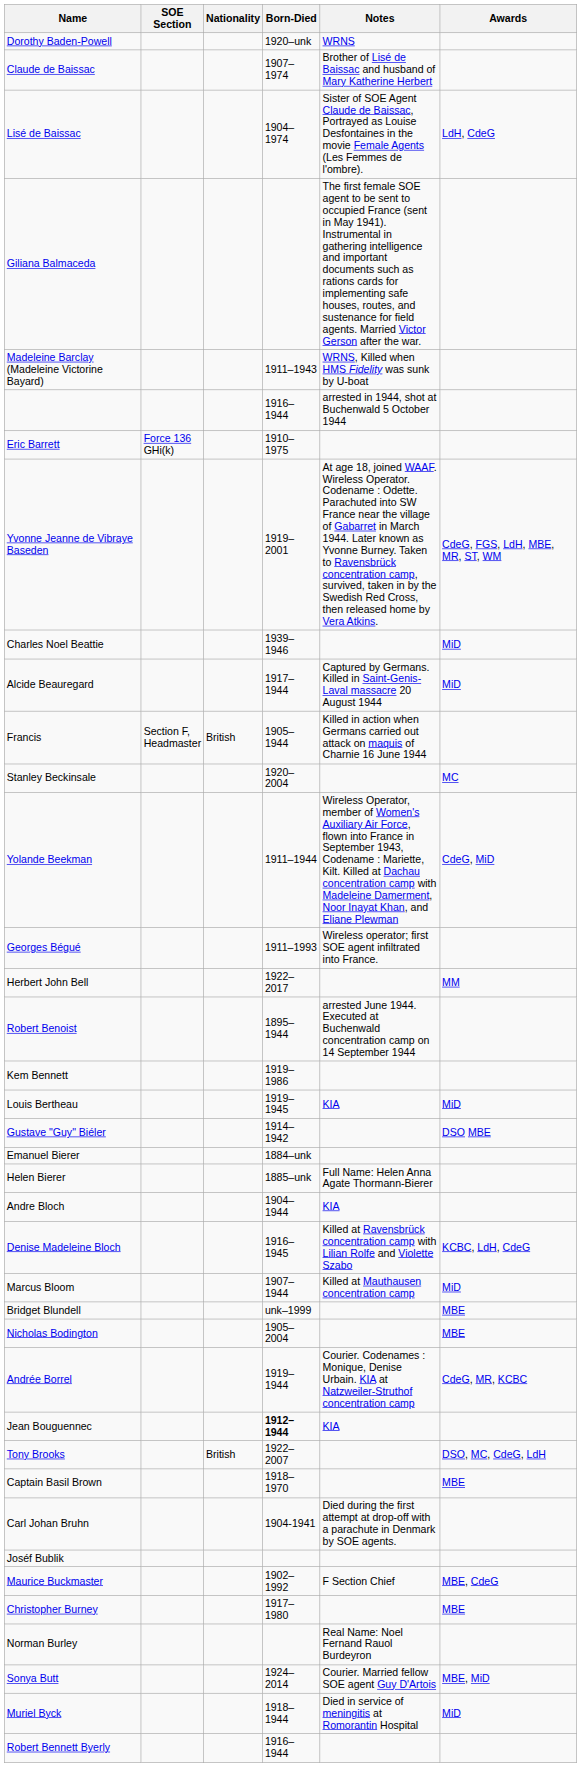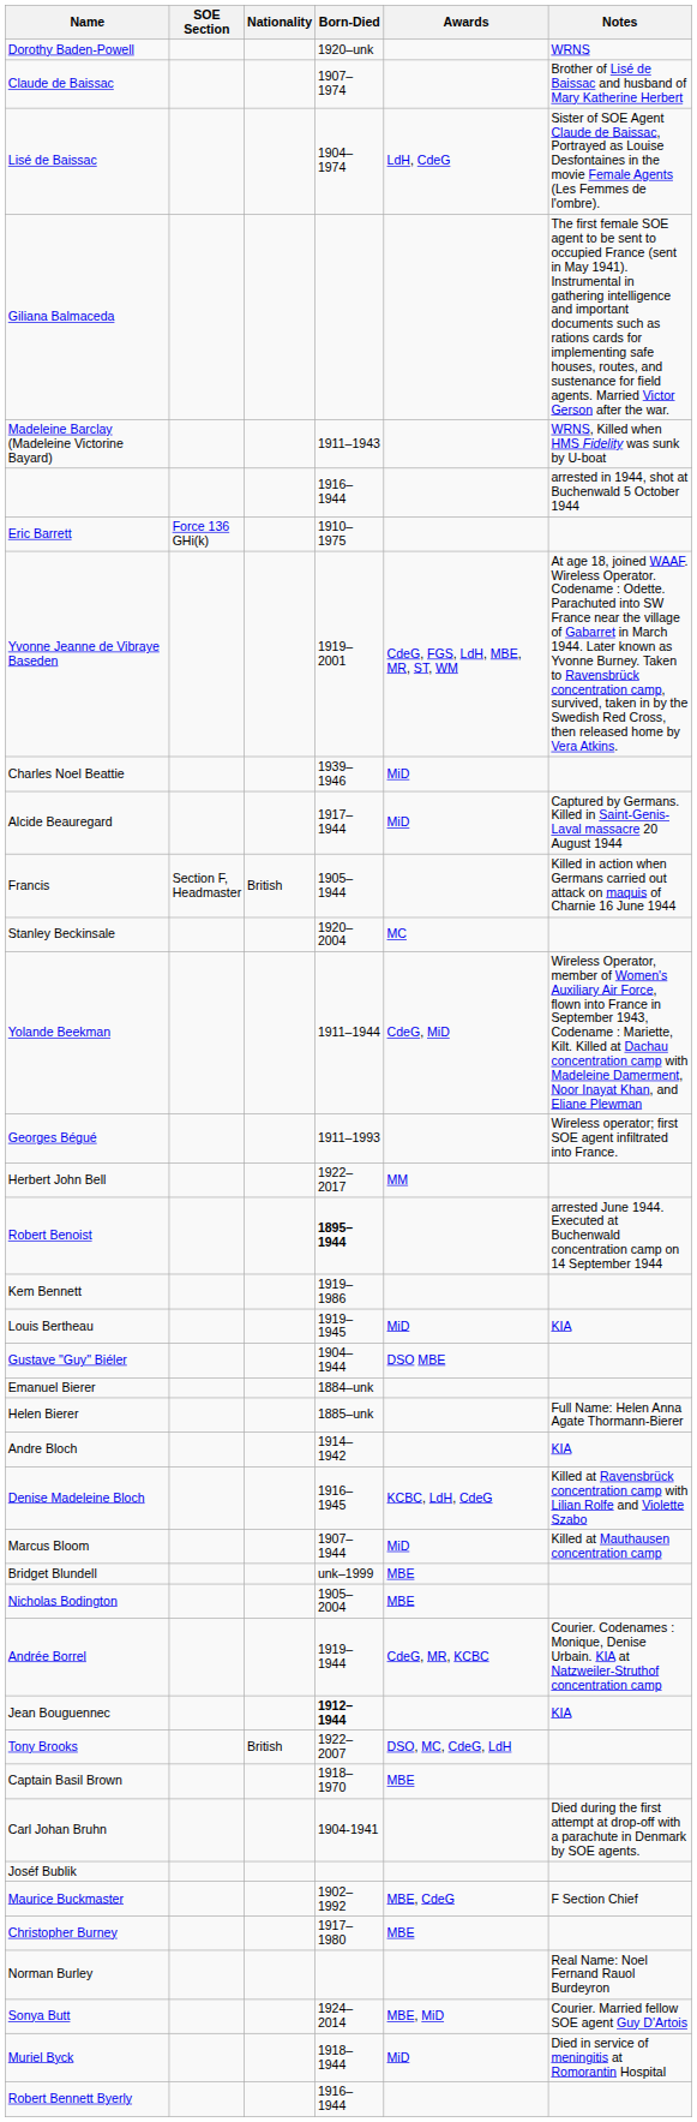columns swapped: Awards <-> Notes
Robert Benoist | Born-Died: normal -> bold
Gustave "Guy" Biéler | Born-Died: 1914–1942 -> 1904–1944
Andre Bloch | Born-Died: 1904–1944 -> 1914–1942
